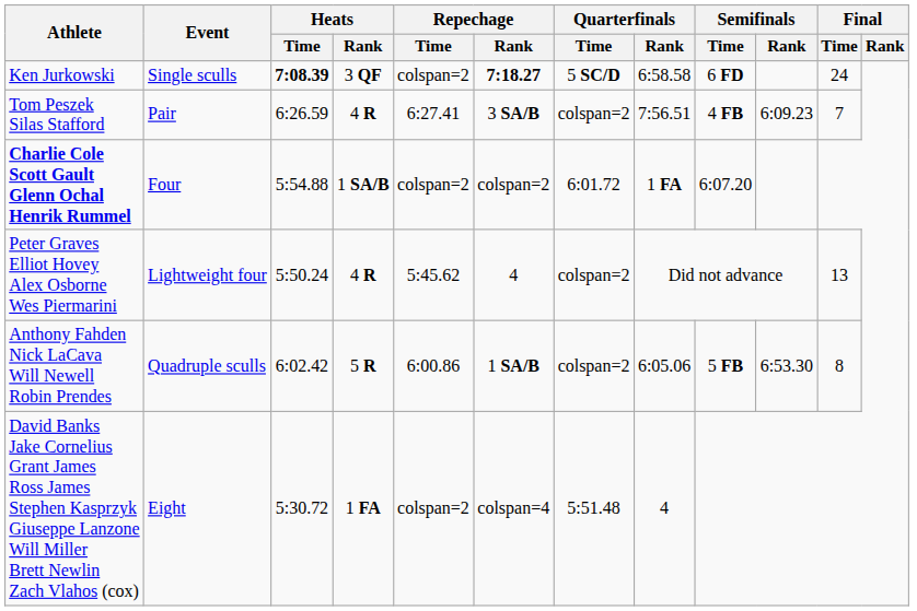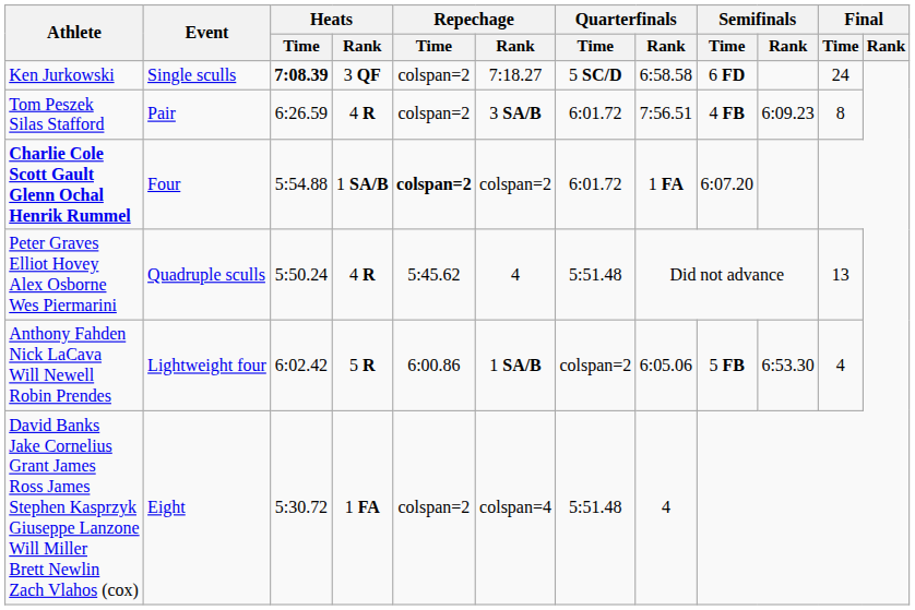Ken Jurkowski | Repechage / Rank: bold -> normal
Tom Peszek Silas Stafford | Repechage / Time: 6:27.41 -> colspan=2
Tom Peszek Silas Stafford | Quarterfinals / Time: colspan=2 -> 6:01.72
Tom Peszek Silas Stafford | Final / Time: 7 -> 8
Charlie Cole Scott Gault Glenn Ochal Henrik Rummel | Repechage / Time: normal -> bold
Peter Graves Elliot Hovey Alex Osborne Wes Piermarini | Event: Lightweight four -> Quadruple sculls
Peter Graves Elliot Hovey Alex Osborne Wes Piermarini | Quarterfinals / Time: colspan=2 -> 5:51.48
Anthony Fahden Nick LaCava Will Newell Robin Prendes | Event: Quadruple sculls -> Lightweight four
Anthony Fahden Nick LaCava Will Newell Robin Prendes | Final / Time: 8 -> 4
